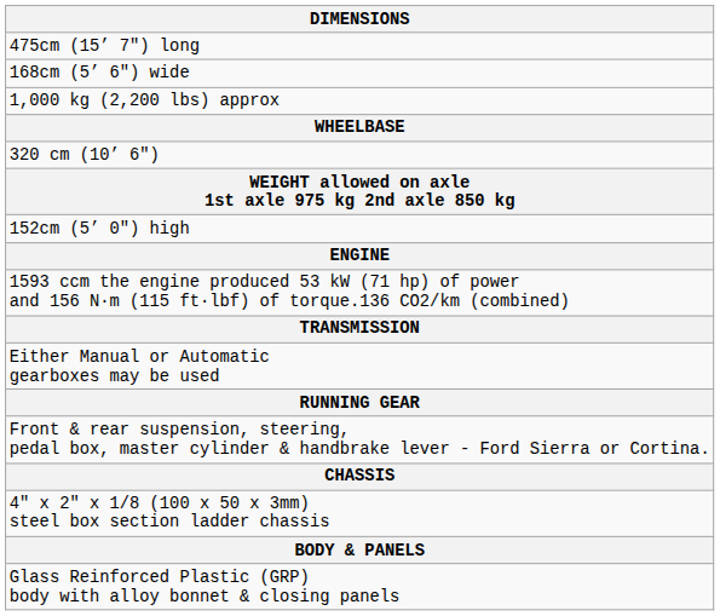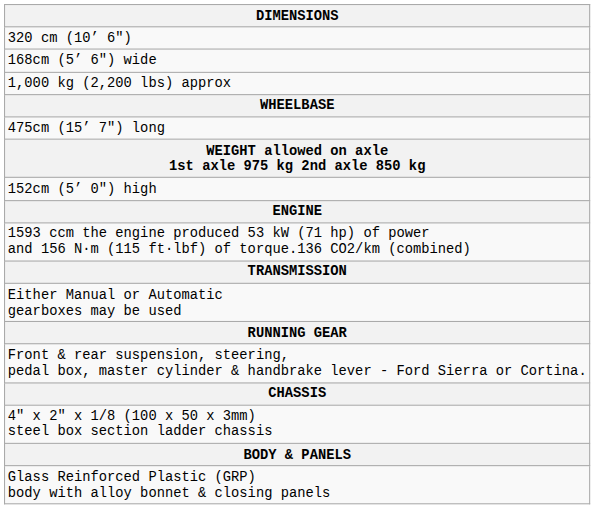row 2 | column 1: 475cm (15’ 7") long -> 320 cm (10’ 6")
row 6 | column 1: 320 cm (10’ 6") -> 475cm (15’ 7") long
